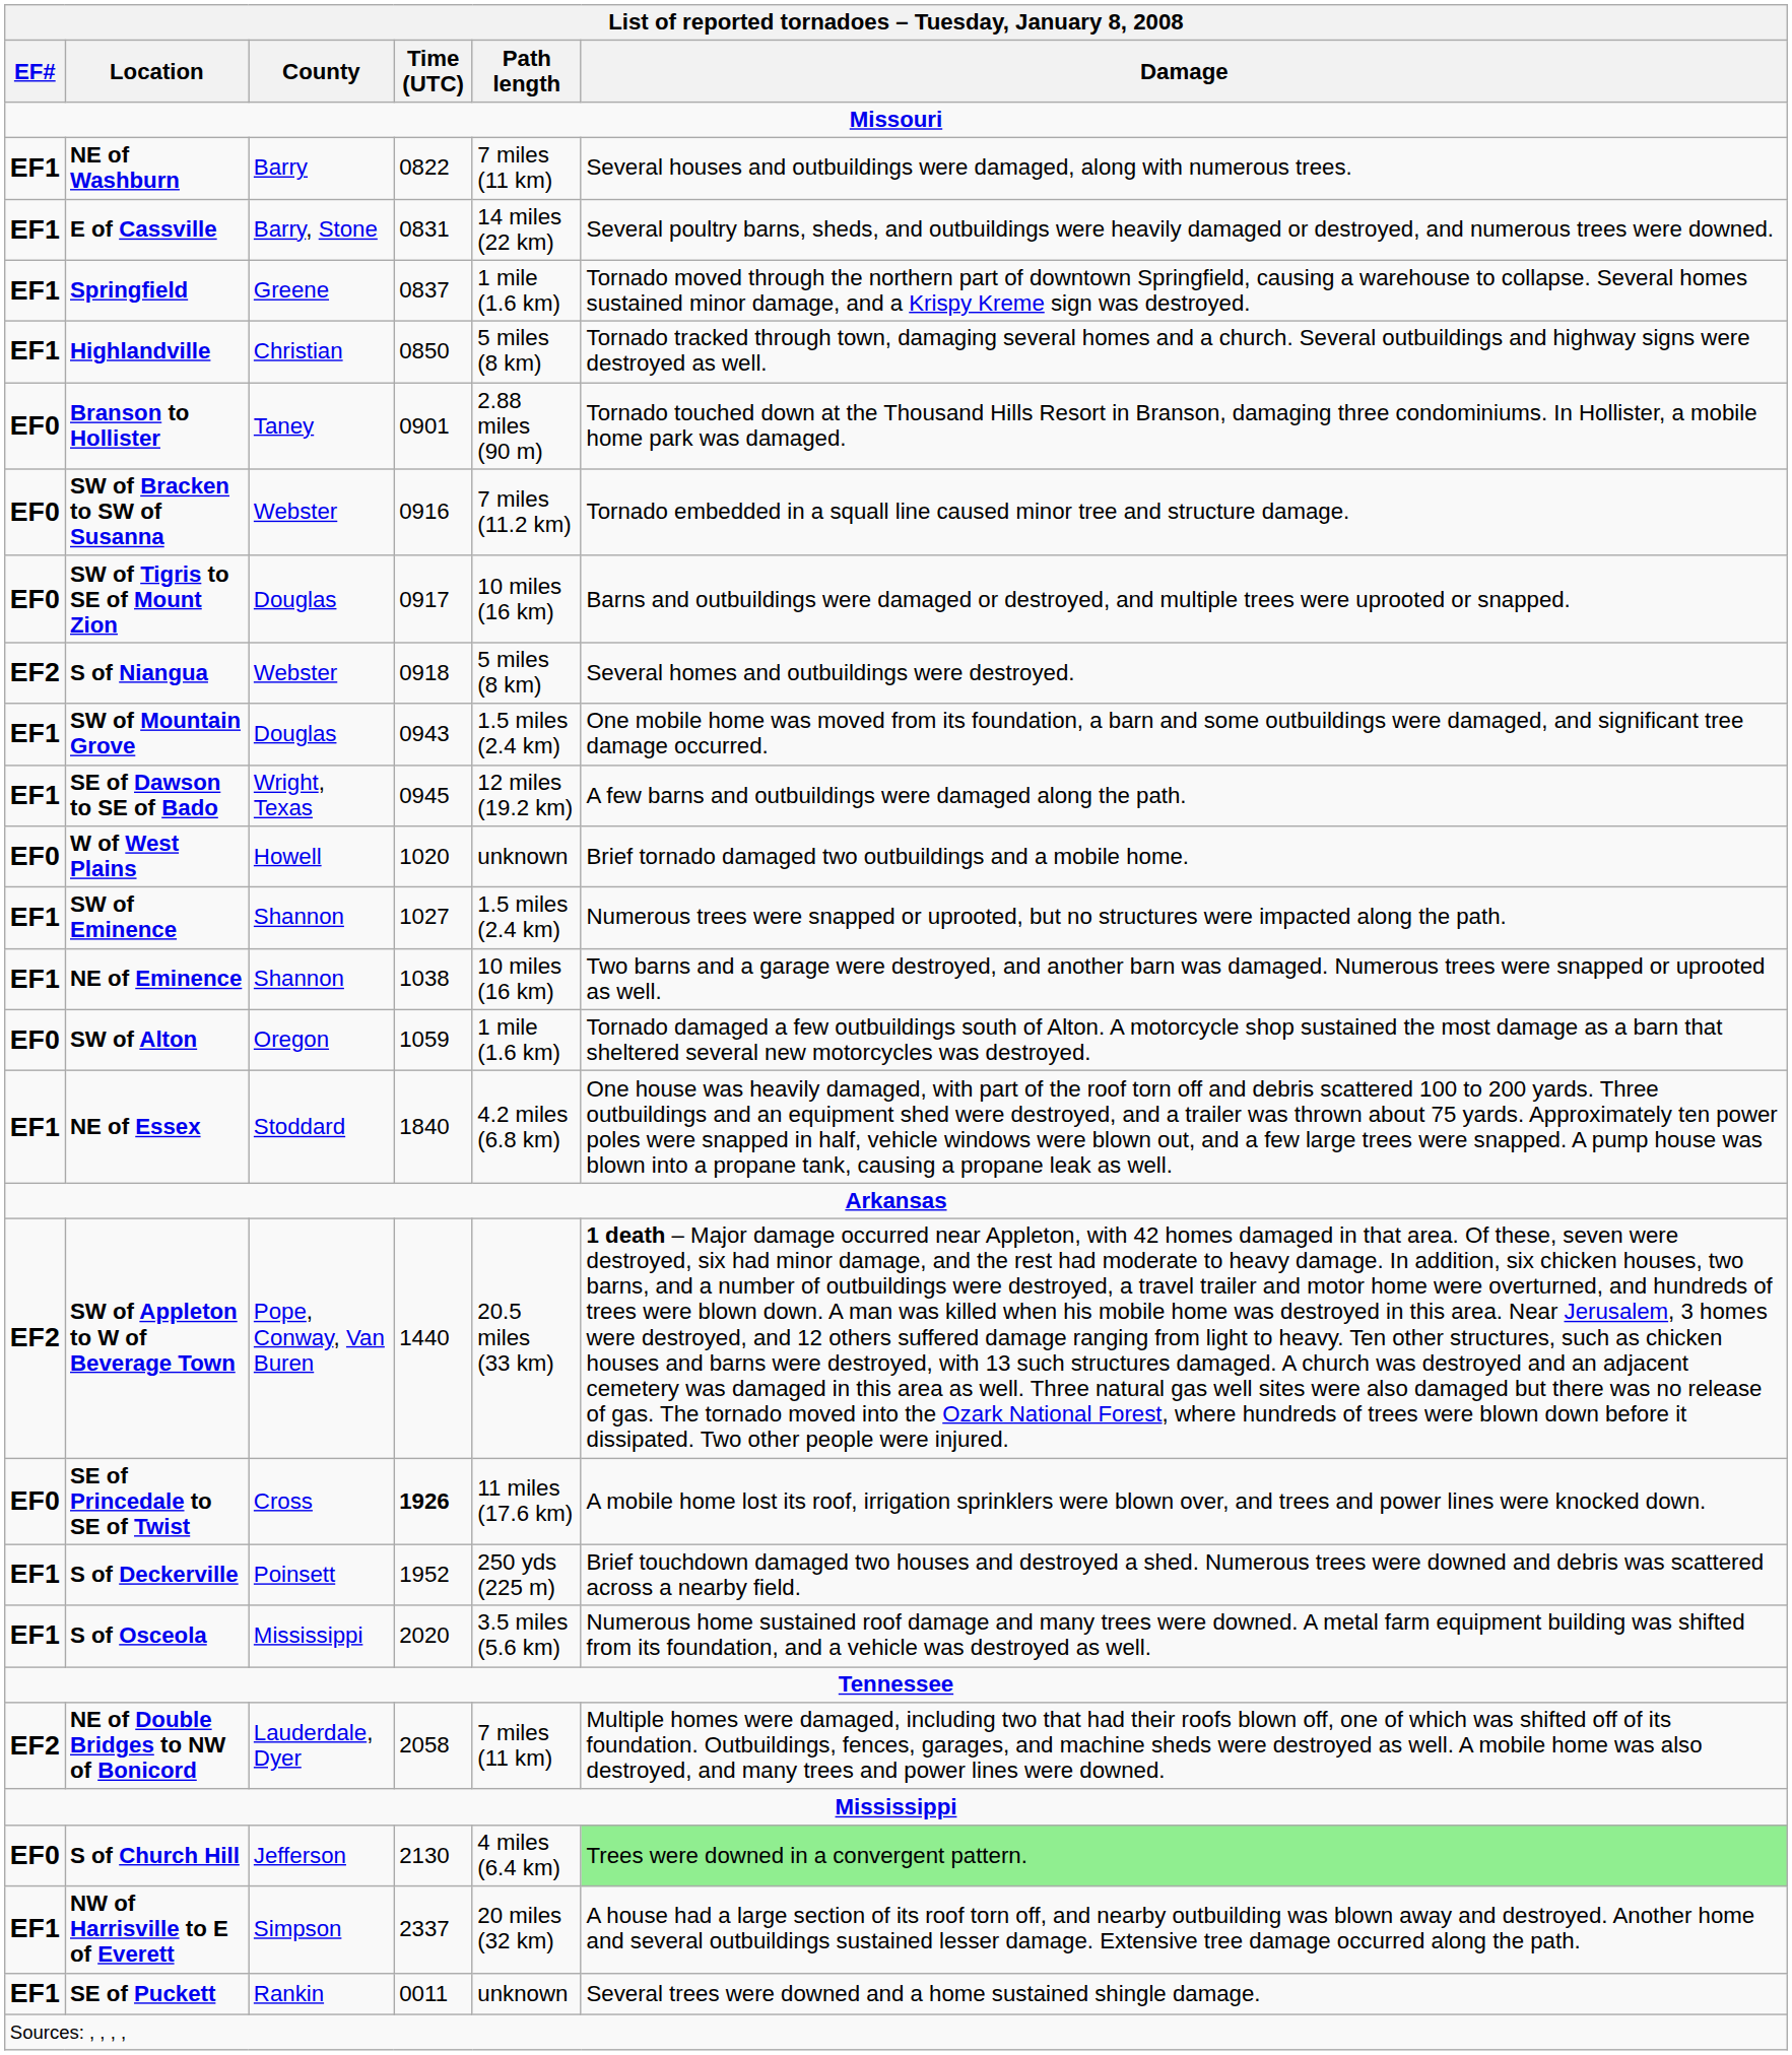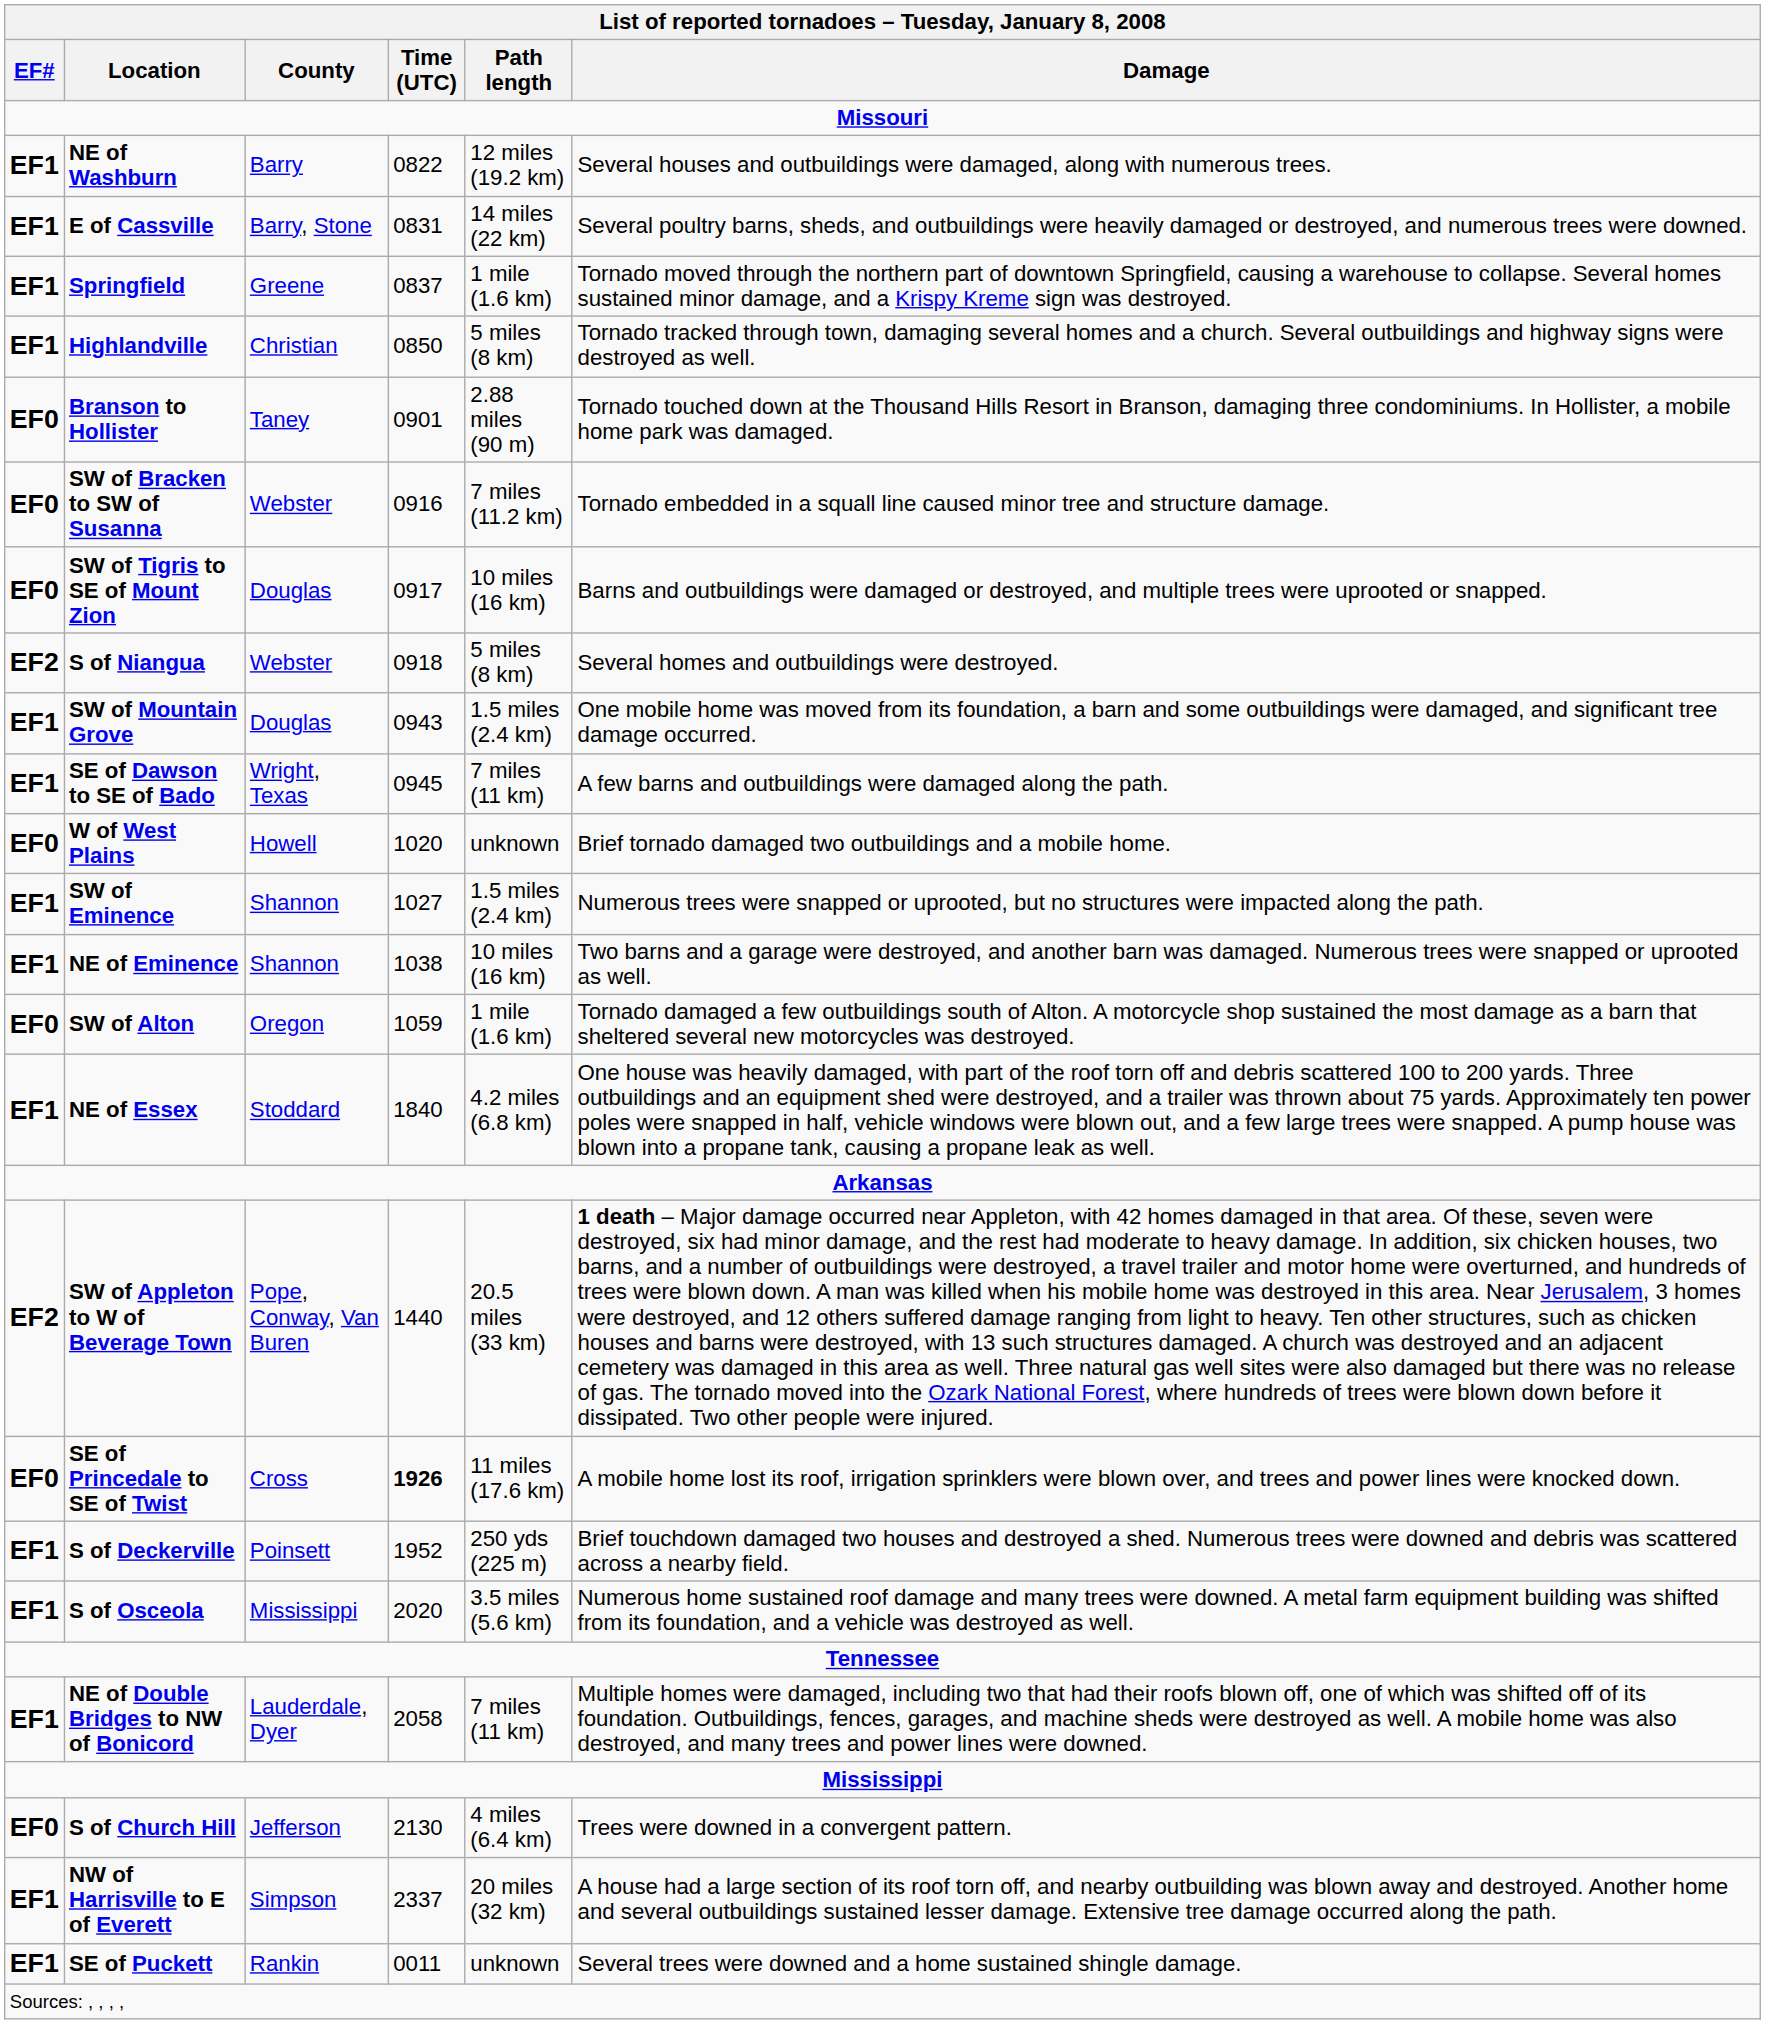NE of Washburn | column 5: 7 miles (11 km) -> 12 miles (19.2 km)
SE of Dawson to SE of Bado | column 5: 12 miles (19.2 km) -> 7 miles (11 km)
NE of Double Bridges to NW of Bonicord | List of reported tornadoes – Tuesday, January 8, 2008 / EF#: EF2 -> EF1
S of Church Hill | column 6: lightgreen background -> no background
